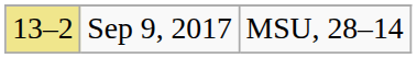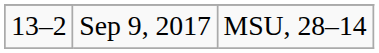Sep 9, 2017 | column 1: khaki background -> no background
